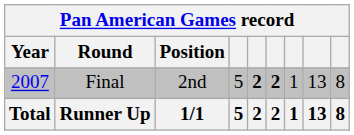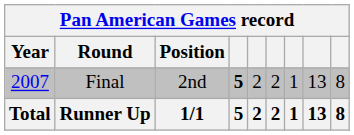Final | column 4: normal -> bold
Final | column 5: bold -> normal
Final | column 6: bold -> normal
